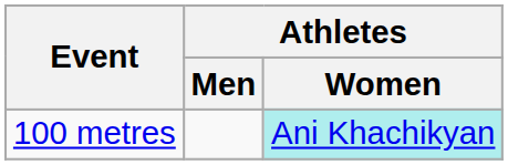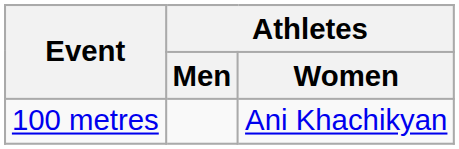100 metres | Athletes / Women: paleturquoise background -> no background
